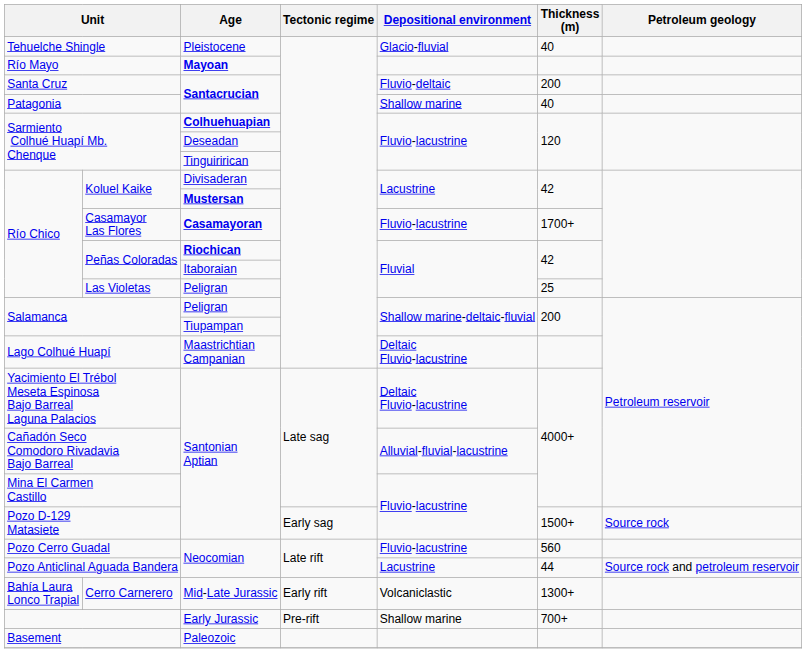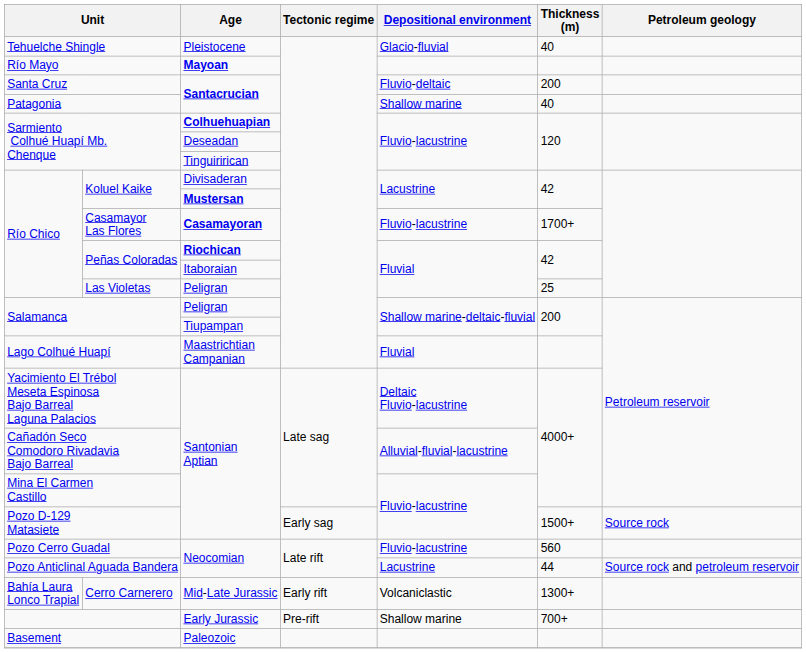Lago Colhué Huapí | Depositional environment: Deltaic Fluvio-lacustrine -> Fluvial
